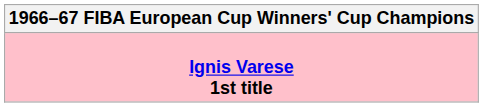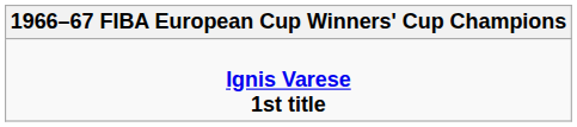row 2 | column 1: pink background -> no background
